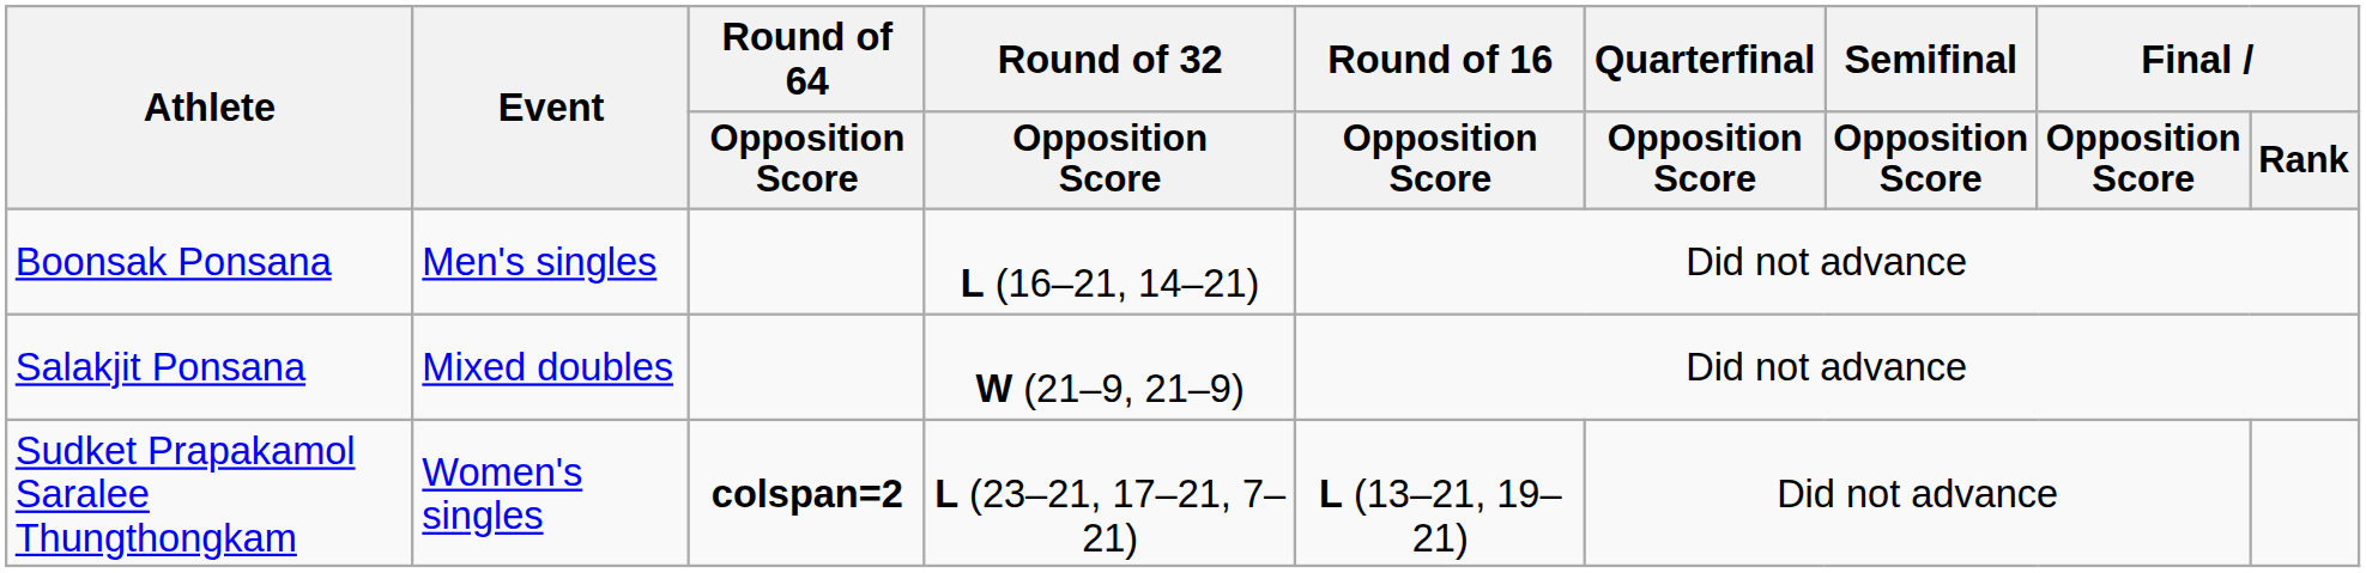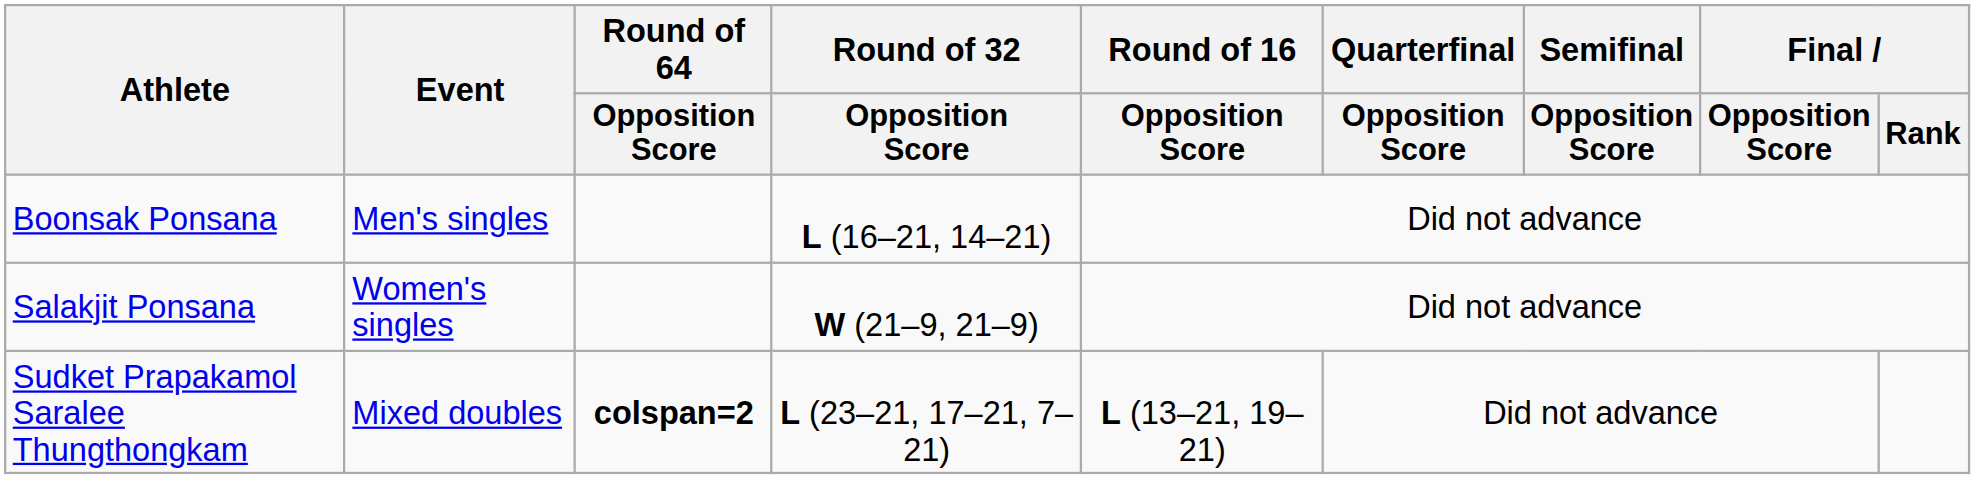Salakjit Ponsana | Event: Mixed doubles -> Women's singles
Sudket Prapakamol Saralee Thungthongkam | Event: Women's singles -> Mixed doubles
